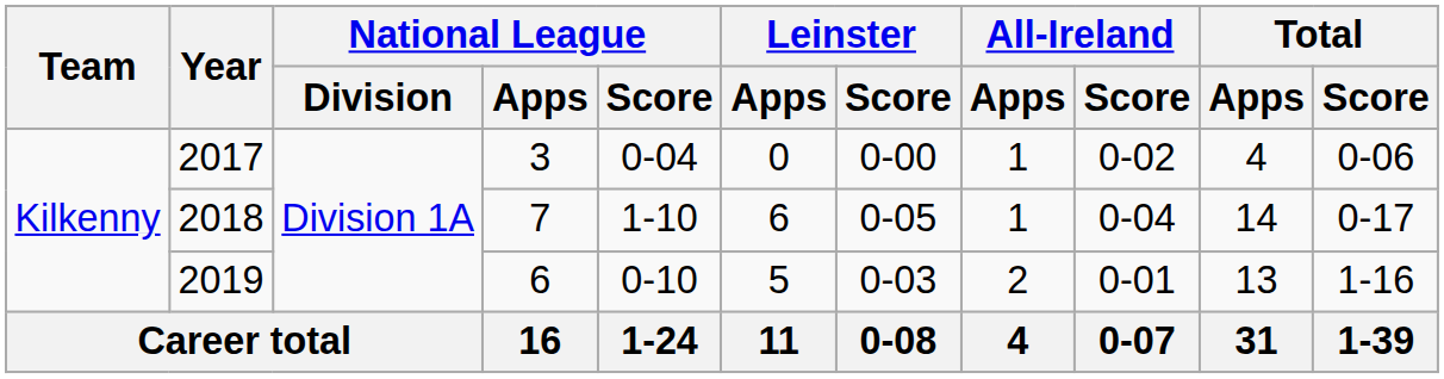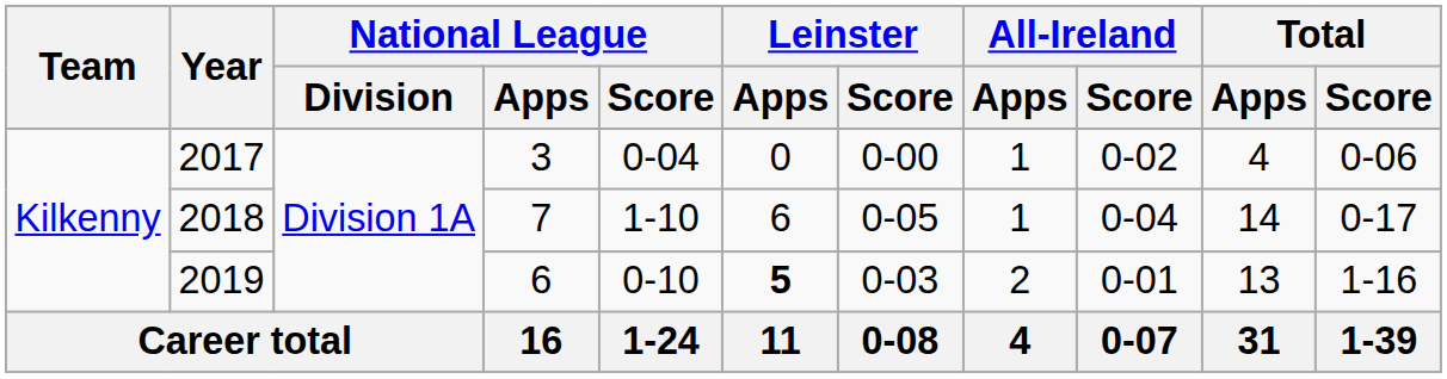2019 | Leinster / Apps: normal -> bold
